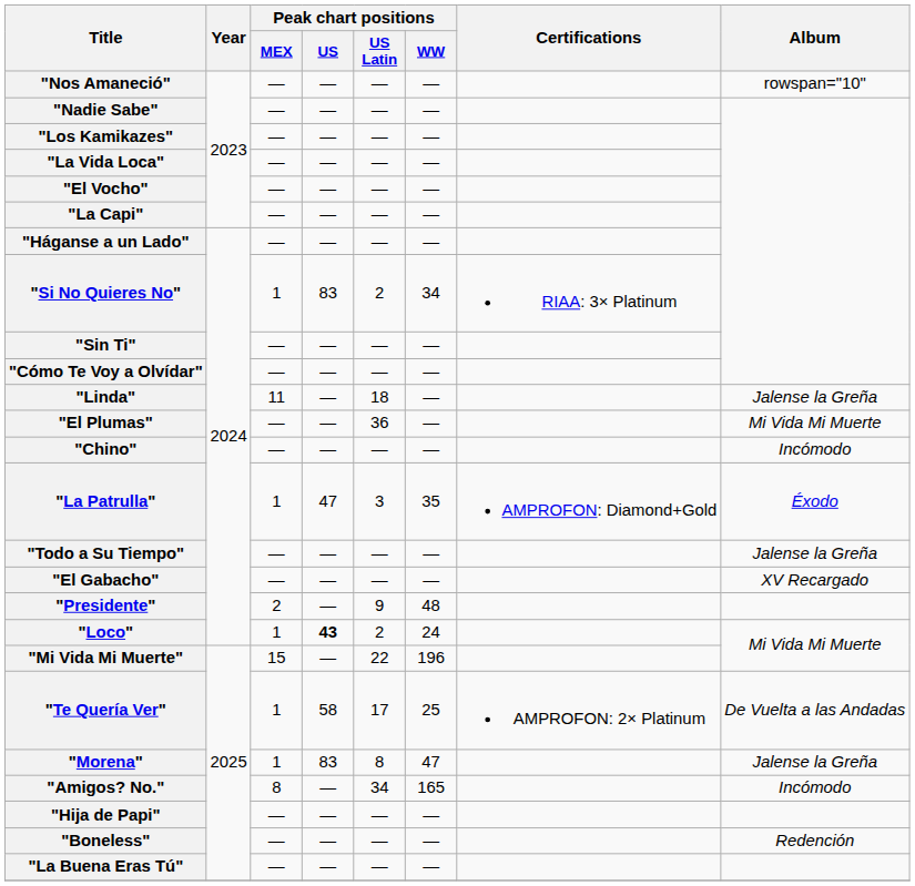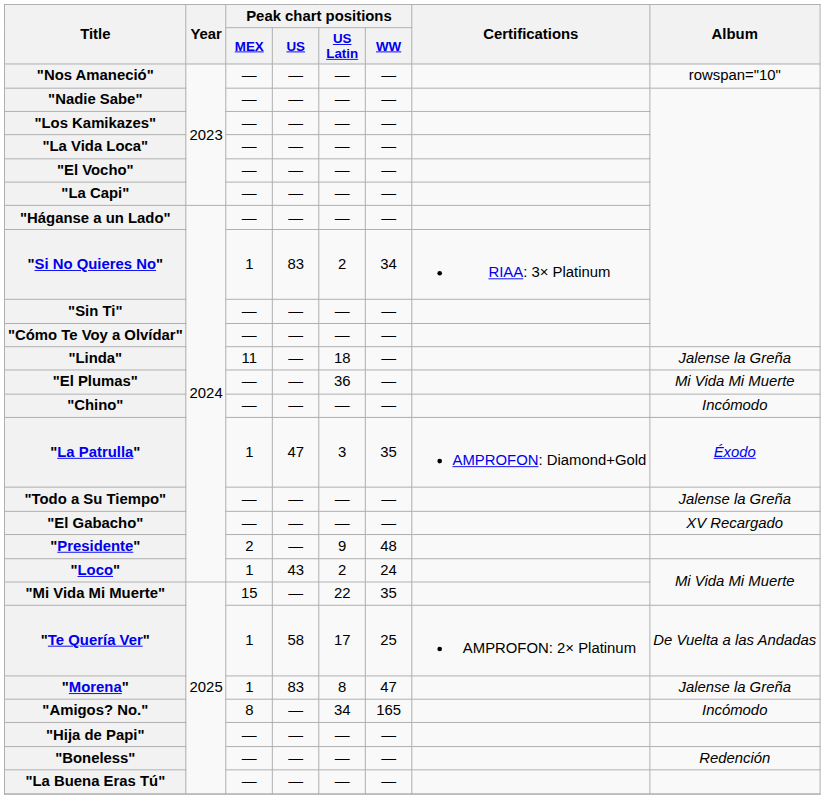"Loco" | Peak chart positions / US: bold -> normal
"Mi Vida Mi Muerte" | Peak chart positions / WW: 196 -> 35
